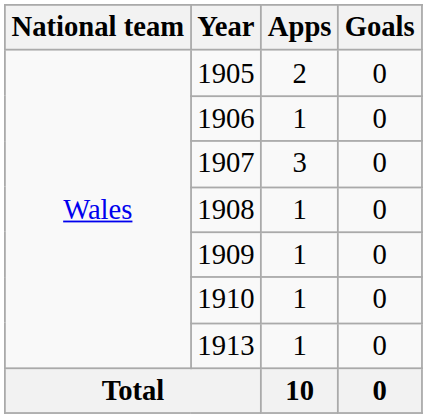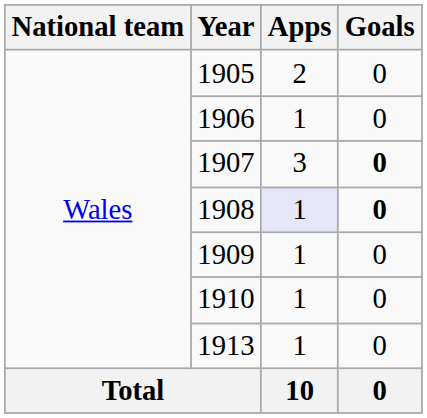1907 | Goals: normal -> bold
1908 | Apps: no background -> lavender background
1908 | Goals: normal -> bold
